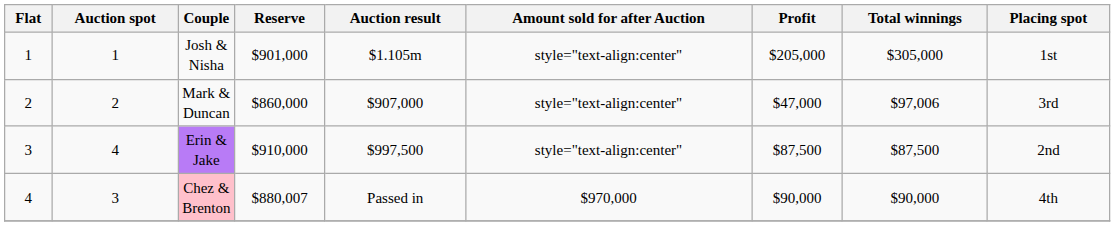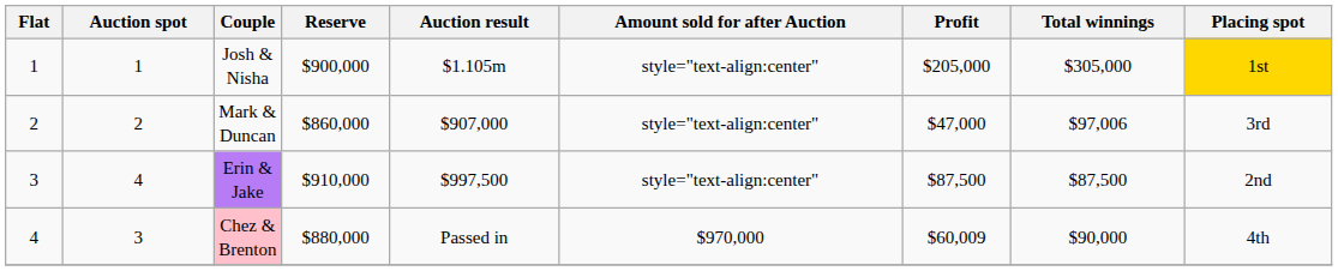Josh & Nisha | Reserve: $901,000 -> $900,000
Josh & Nisha | Placing spot: no background -> gold background
Chez & Brenton | Reserve: $880,007 -> $880,000
Chez & Brenton | Profit: $90,000 -> $60,009
